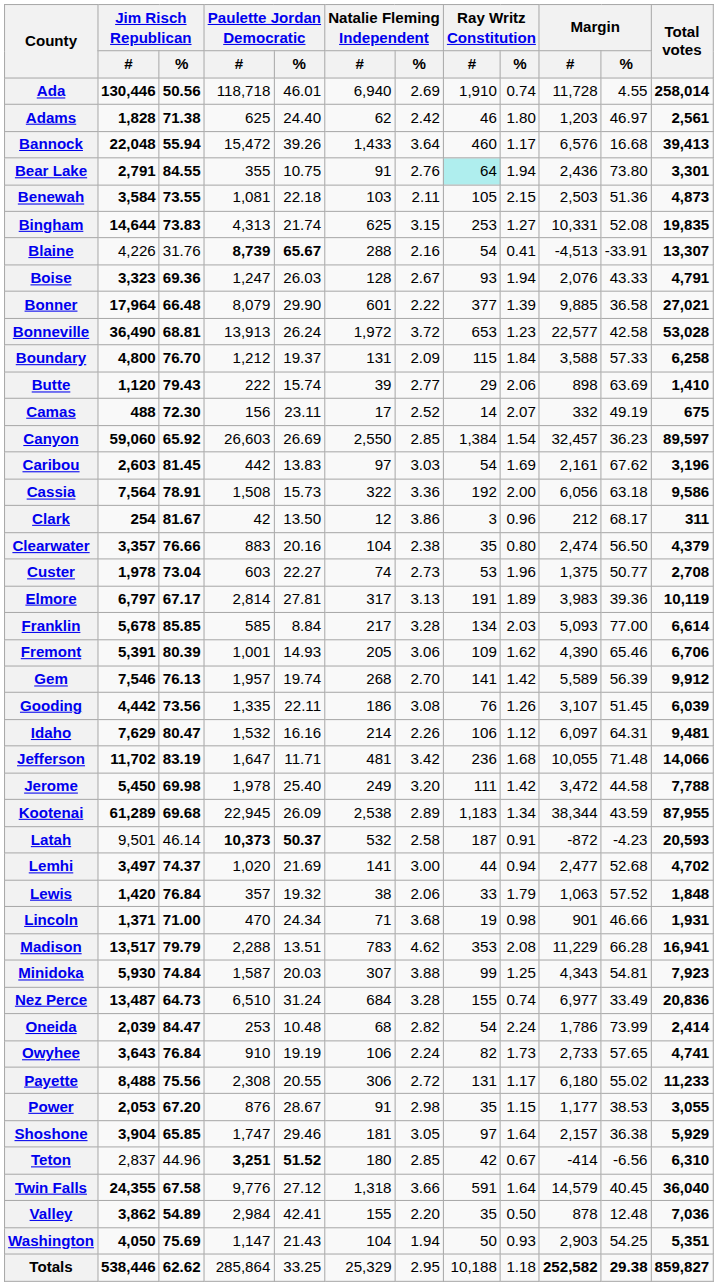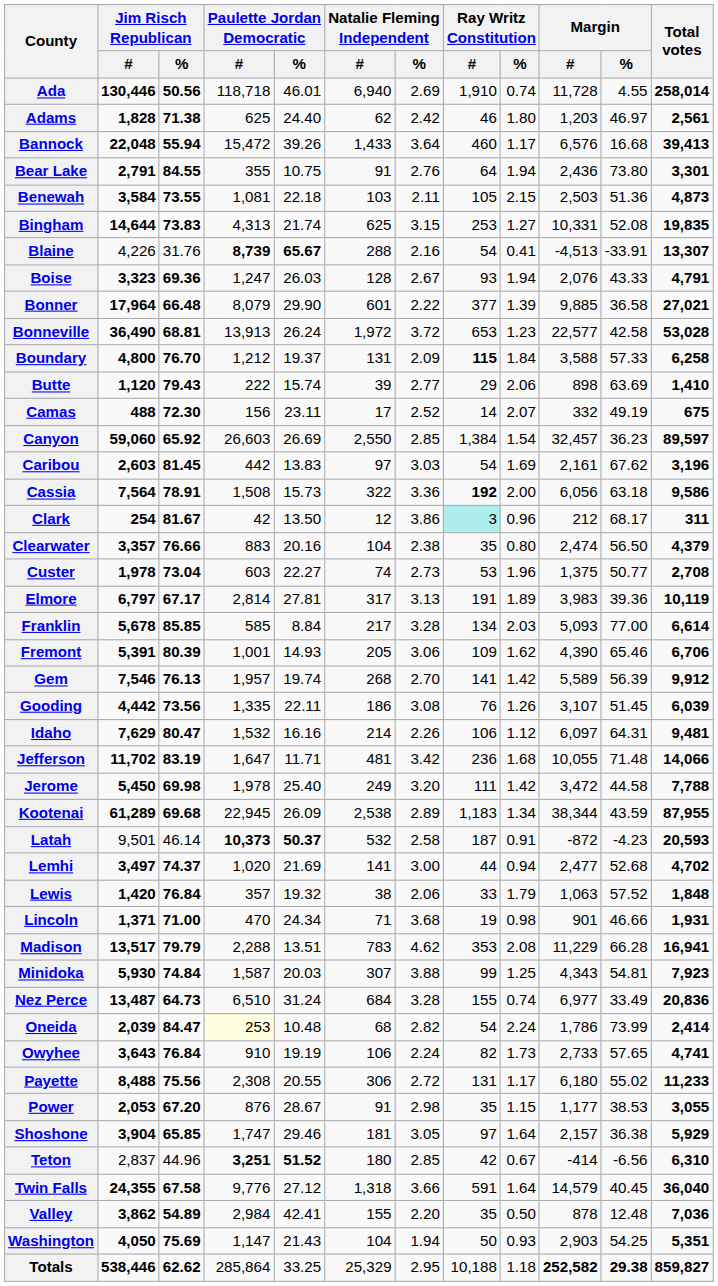Bear Lake | Ray Writz Constitution / #: paleturquoise background -> no background
Boundary | Ray Writz Constitution / #: normal -> bold
Cassia | Ray Writz Constitution / #: normal -> bold
Clark | Ray Writz Constitution / #: no background -> paleturquoise background
Oneida | Paulette Jordan Democratic / #: no background -> lightyellow background
